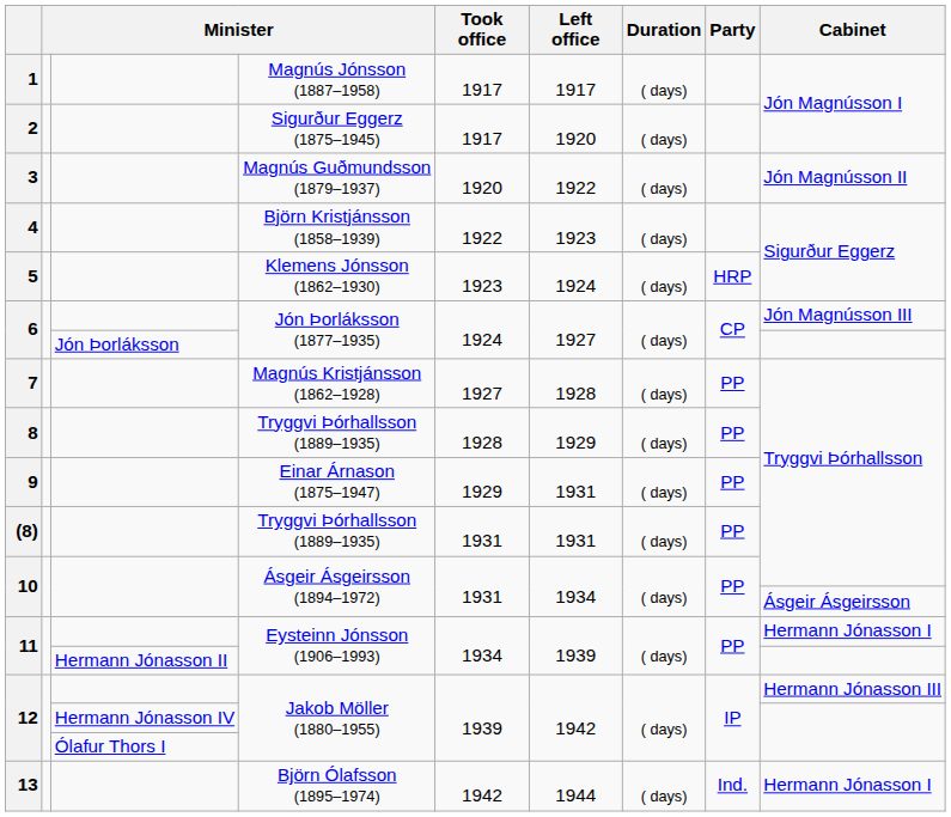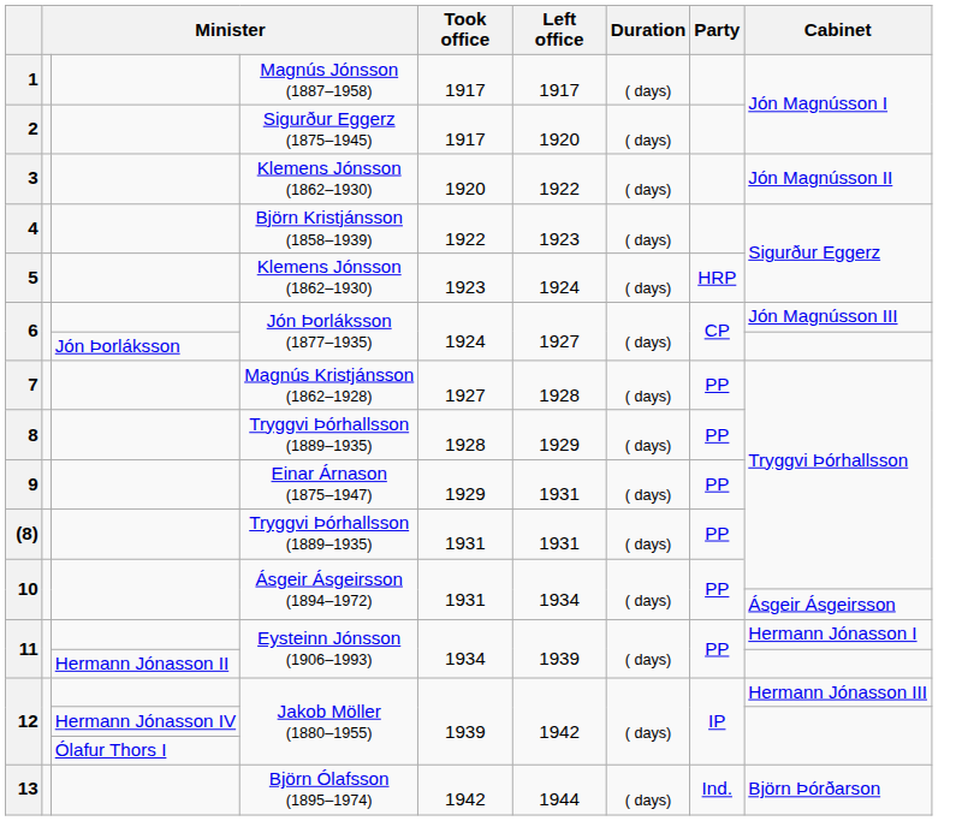3 | column 4: Magnús Guðmundsson (1879–1937) -> Klemens Jónsson (1862–1930)
13 | Cabinet: Hermann Jónasson I -> Björn Þórðarson
